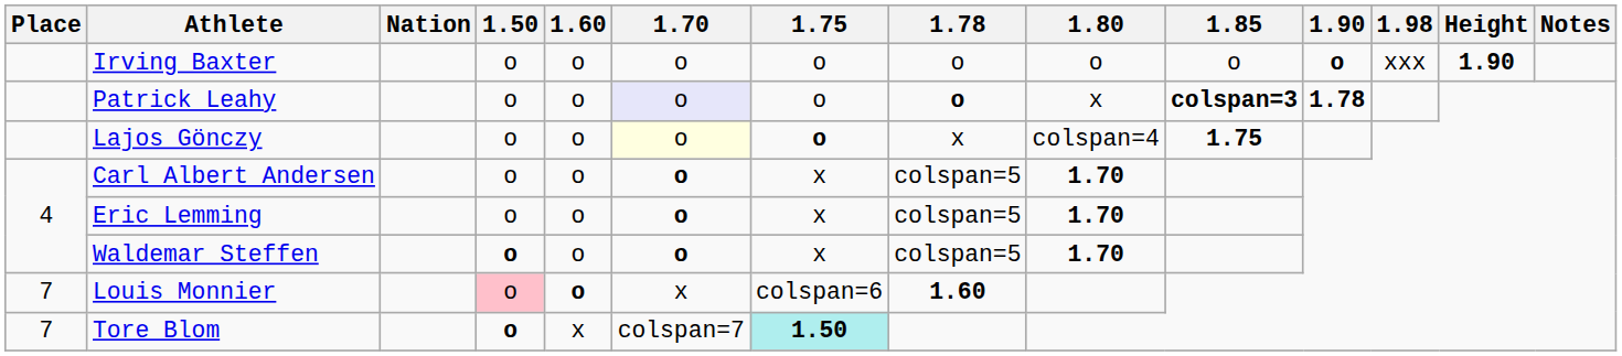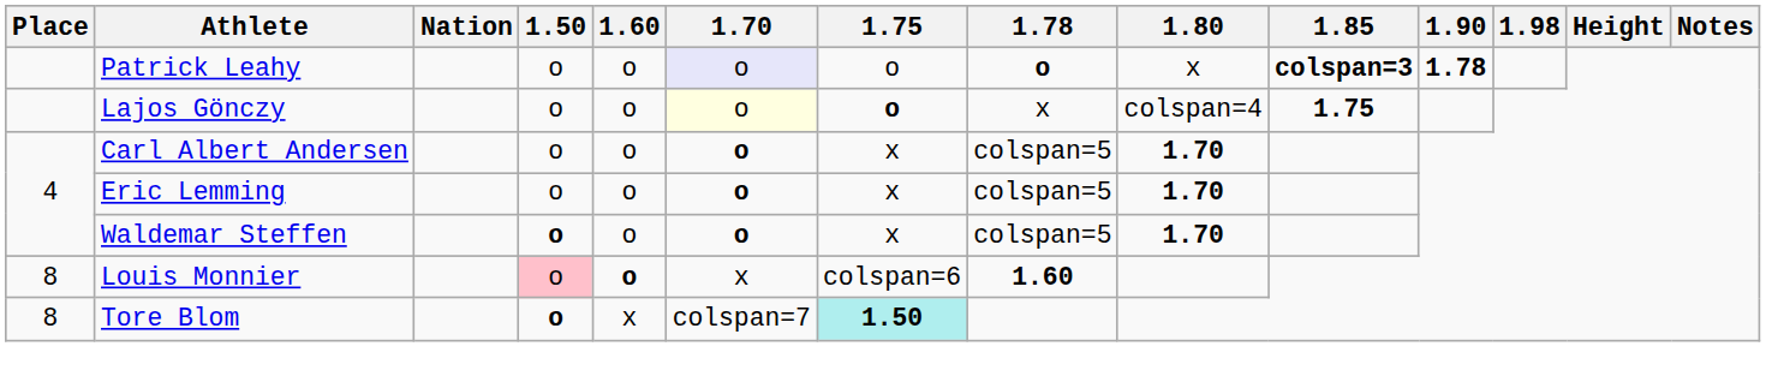- row: Irving Baxter | o | o | o | o | o | o | o | o | xxx | 1.90
Louis Monnier | Place: 7 -> 8
Tore Blom | Place: 7 -> 8
